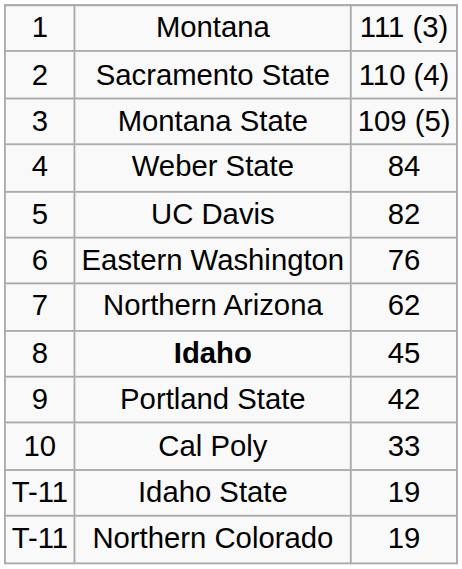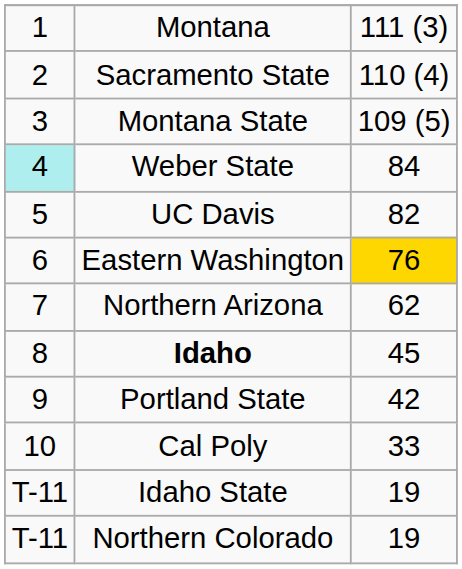Weber State | column 1: no background -> paleturquoise background
Eastern Washington | column 3: no background -> gold background
